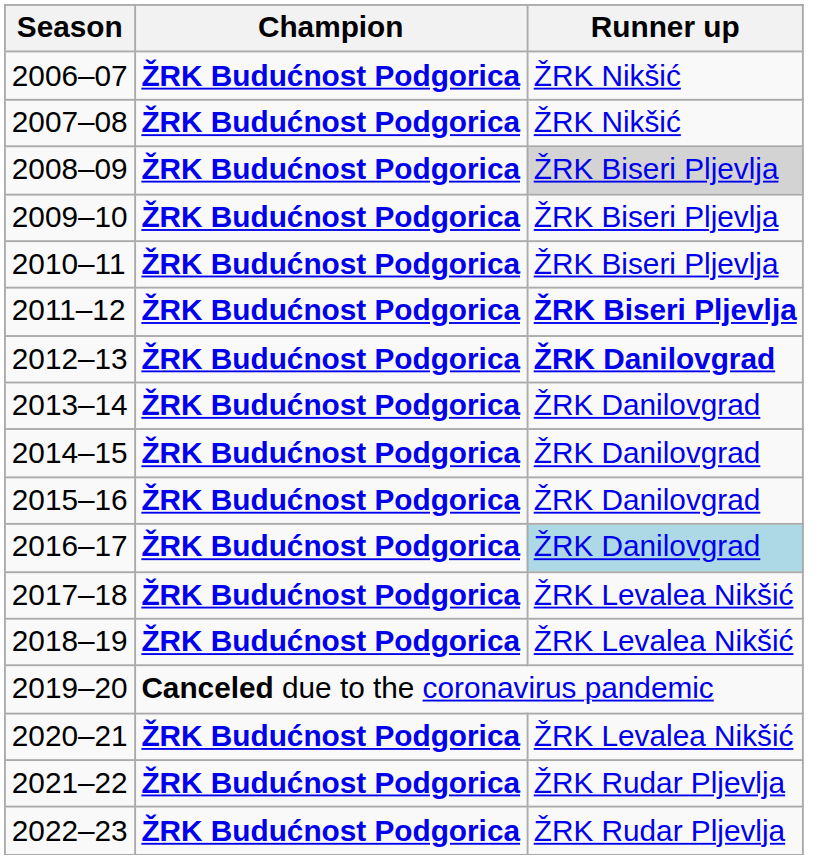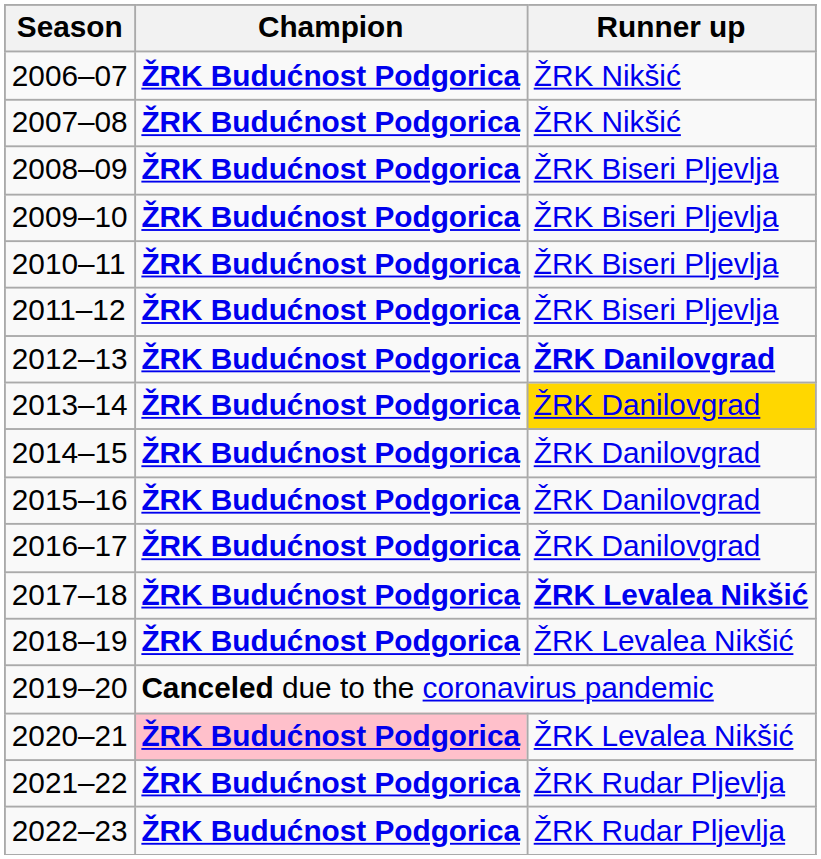2008–09 | Runner up: lightgrey background -> no background
2011–12 | Runner up: bold -> normal
2013–14 | Runner up: no background -> gold background
2016–17 | Runner up: lightblue background -> no background
2017–18 | Runner up: normal -> bold
2020–21 | Champion: no background -> pink background
